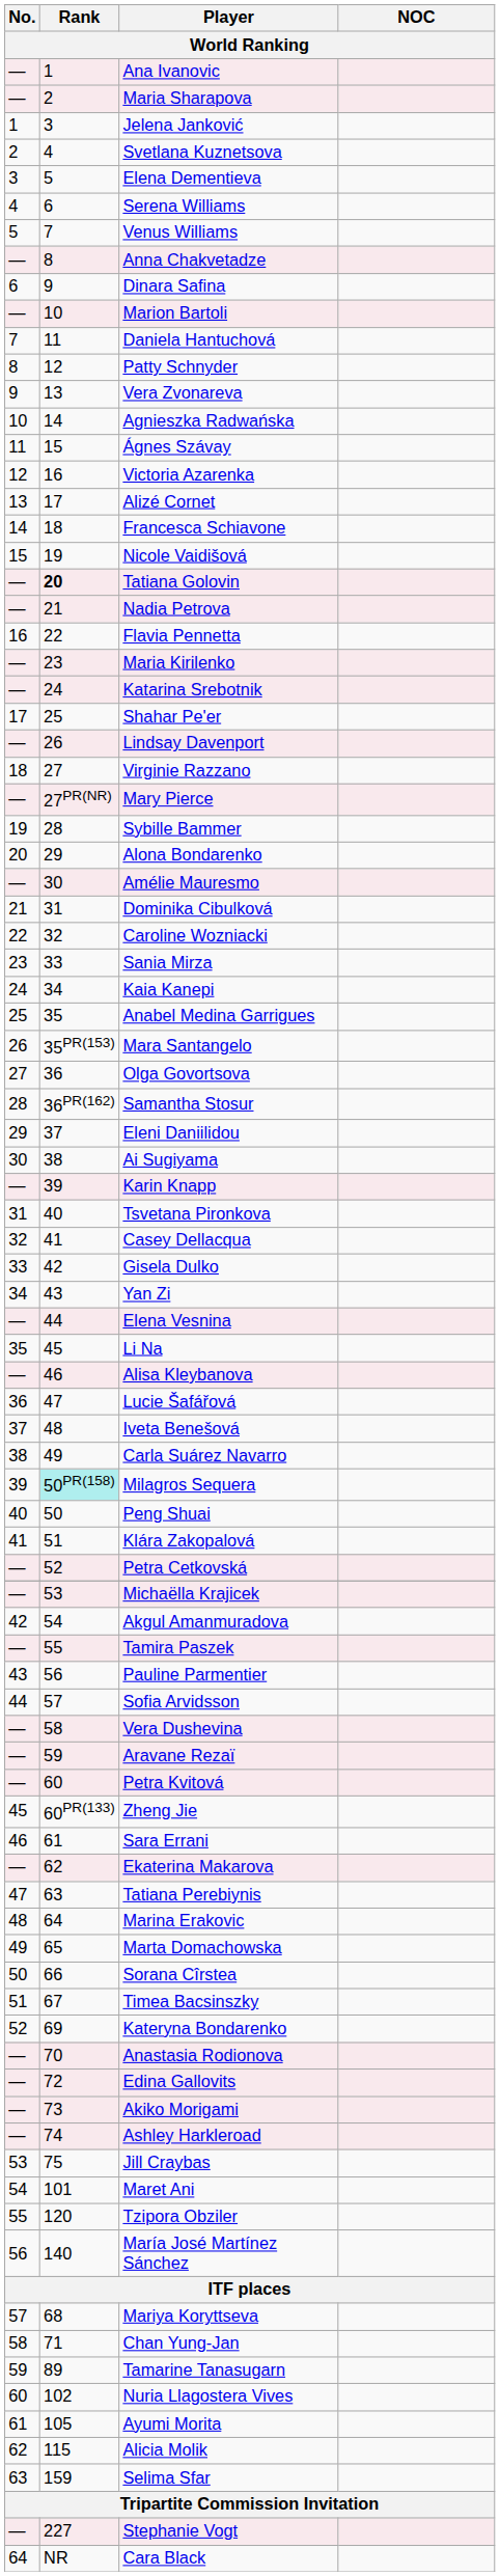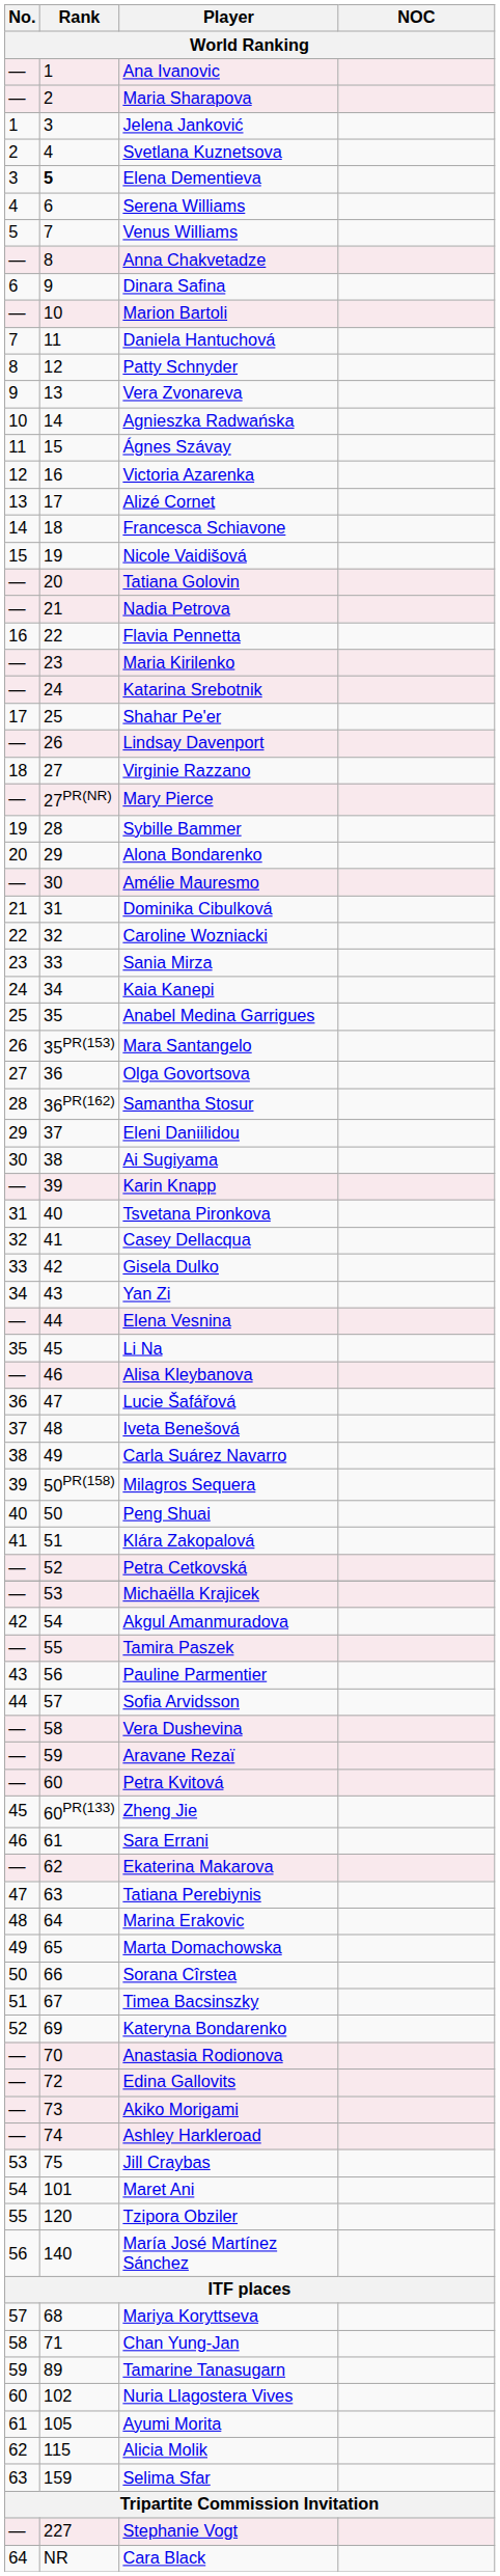Elena Dementieva | Rank: normal -> bold
Tatiana Golovin | Rank: bold -> normal
Milagros Sequera | Rank: paleturquoise background -> no background
